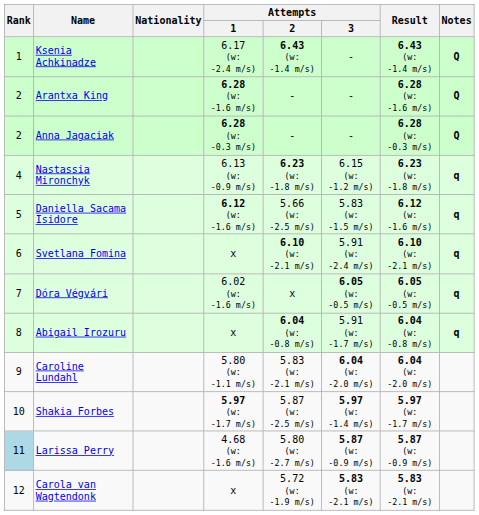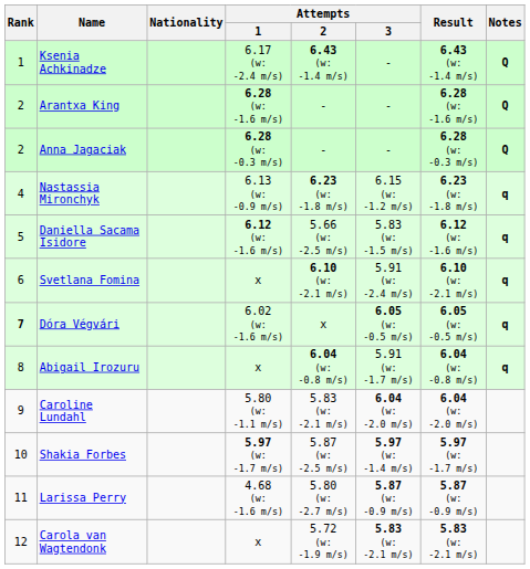Dóra Végvári | Rank: normal -> bold
Larissa Perry | Rank: lightblue background -> no background
